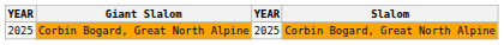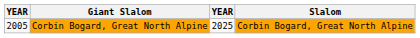row 2 | column 1: 2025 -> 2005
